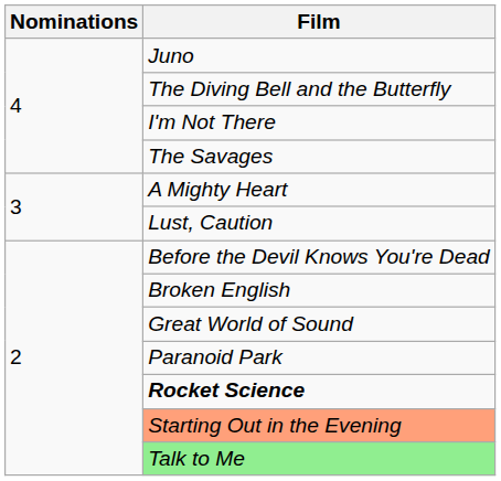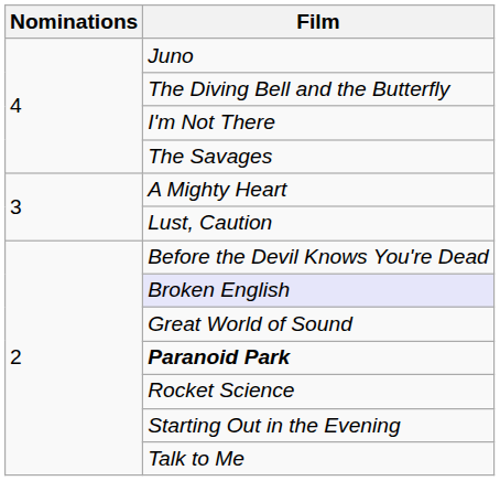Broken English | Film: no background -> lavender background
Paranoid Park | Film: normal -> bold
Rocket Science | Film: bold -> normal
Starting Out in the Evening | Film: lightsalmon background -> no background
Talk to Me | Film: lightgreen background -> no background
